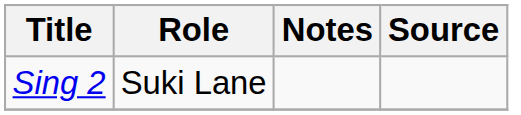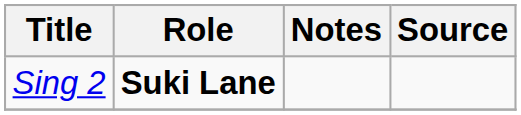Sing 2 | Role: normal -> bold
